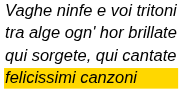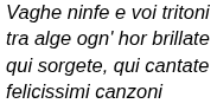row 4 | column 1: gold background -> no background
